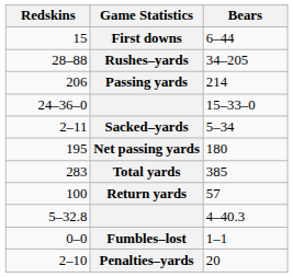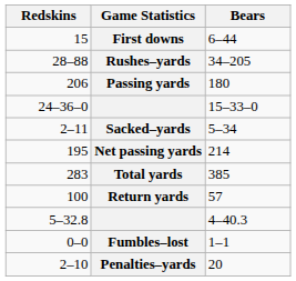Passing yards | Bears: 214 -> 180
Net passing yards | Bears: 180 -> 214
